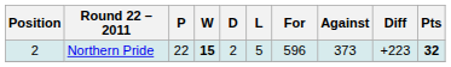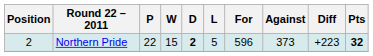Northern Pride | W: bold -> normal
Northern Pride | D: normal -> bold
